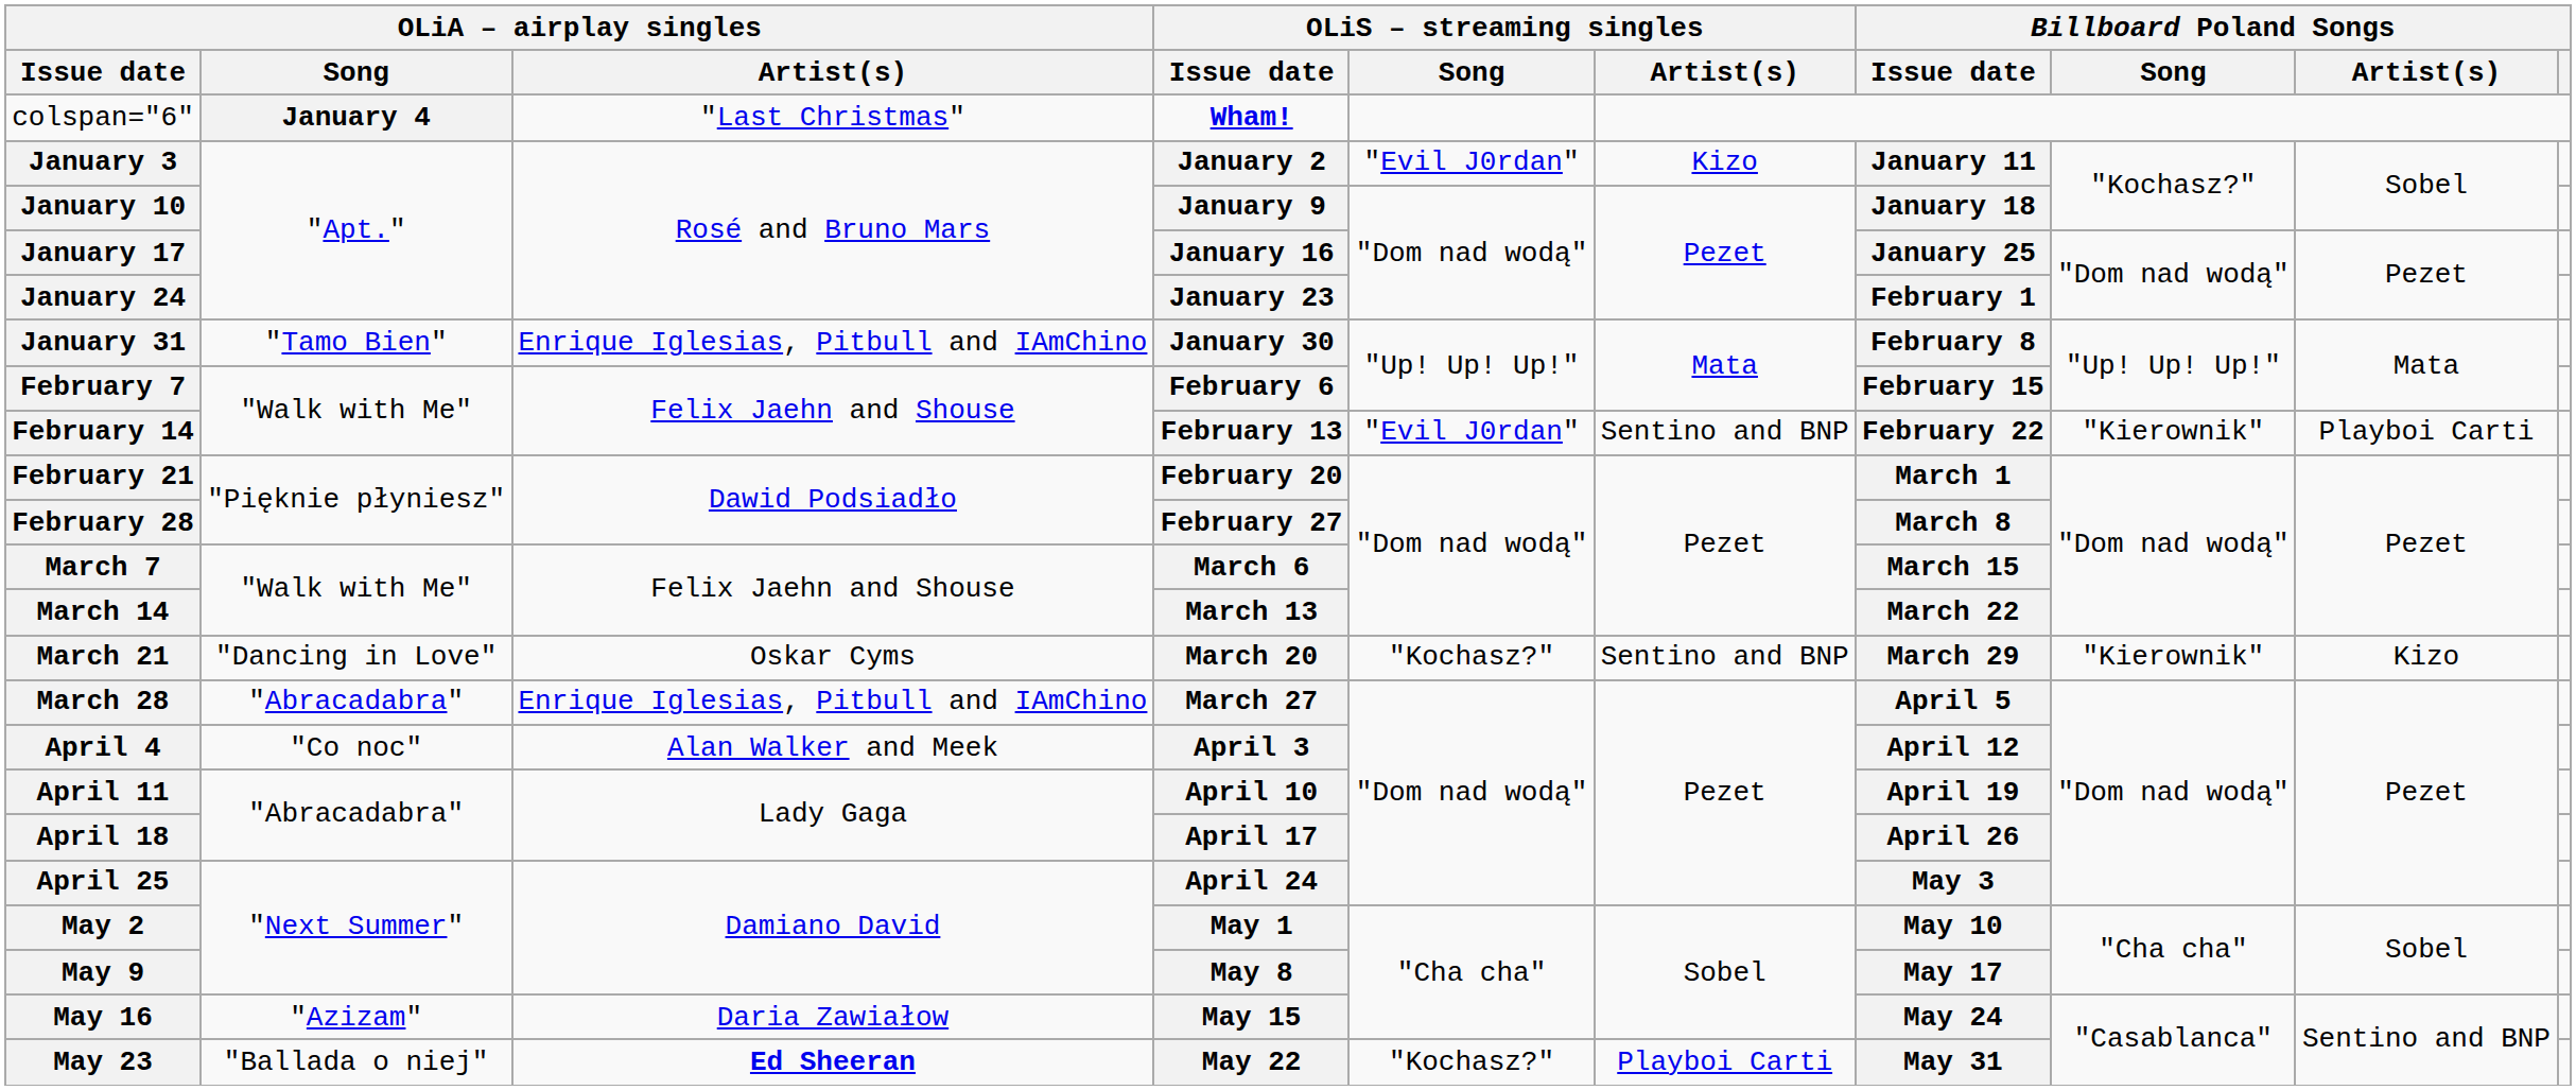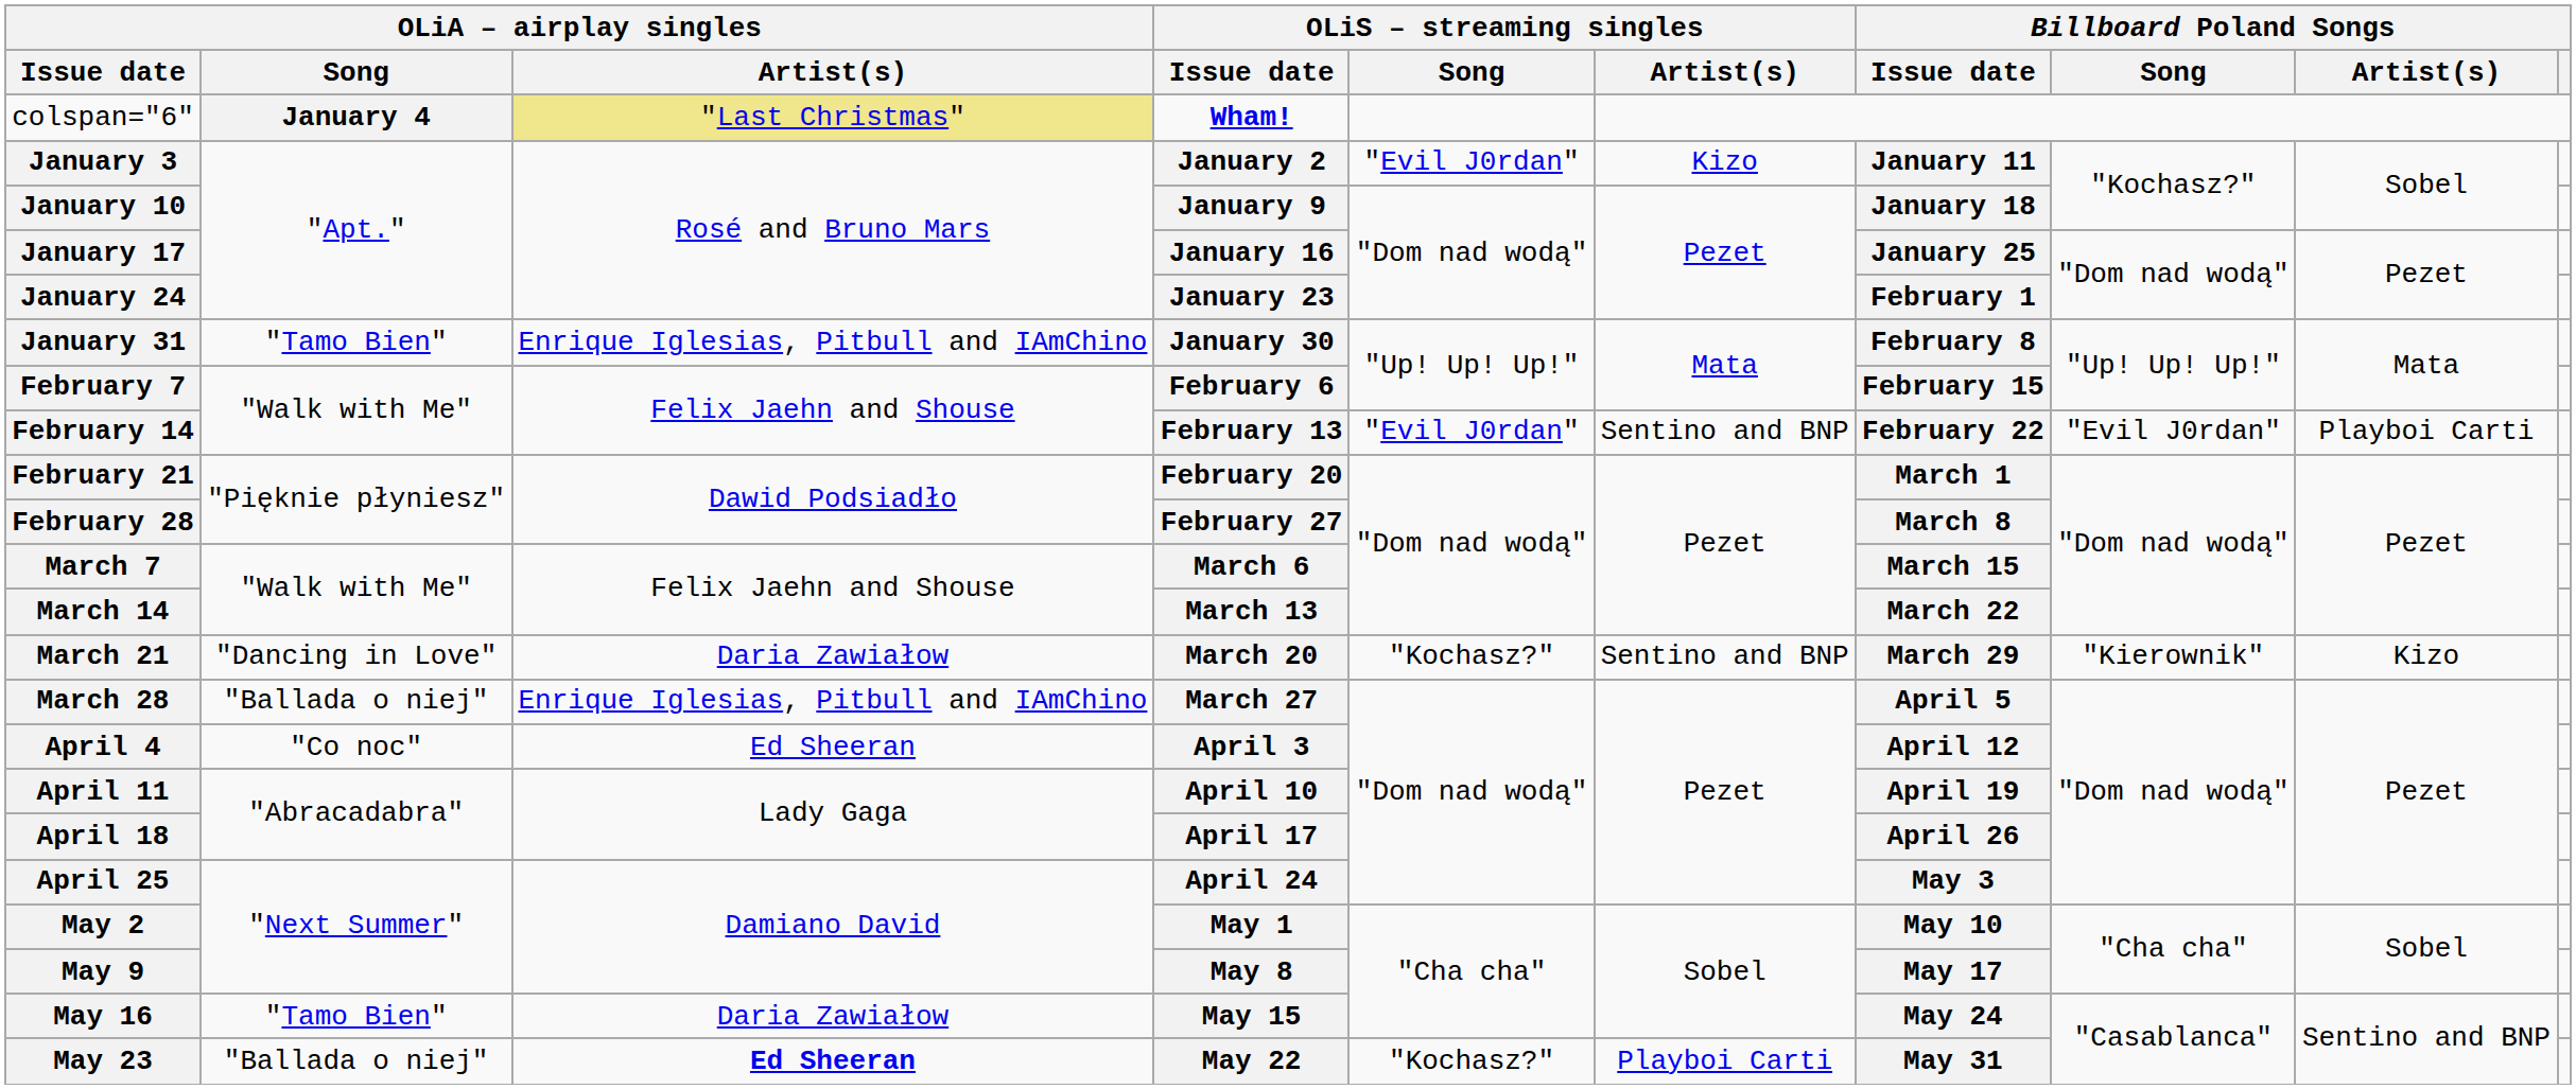colspan="6" | OLiA – airplay singles / Artist(s): no background -> khaki background
February 14 | Billboard Poland Songs / Song: "Kierownik" -> "Evil J0rdan"
March 21 | OLiA – airplay singles / Artist(s): Oskar Cyms -> Daria Zawiałow
March 28 | OLiA – airplay singles / Song: "Abracadabra" -> "Ballada o niej"
April 4 | OLiA – airplay singles / Artist(s): Alan Walker and Meek -> Ed Sheeran
May 16 | OLiA – airplay singles / Song: "Azizam" -> "Tamo Bien"
